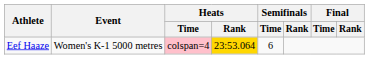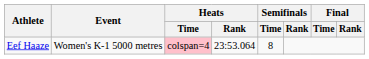Eef Haaze | Heats / Rank: gold background -> no background
Eef Haaze | Semifinals / Time: 6 -> 8
